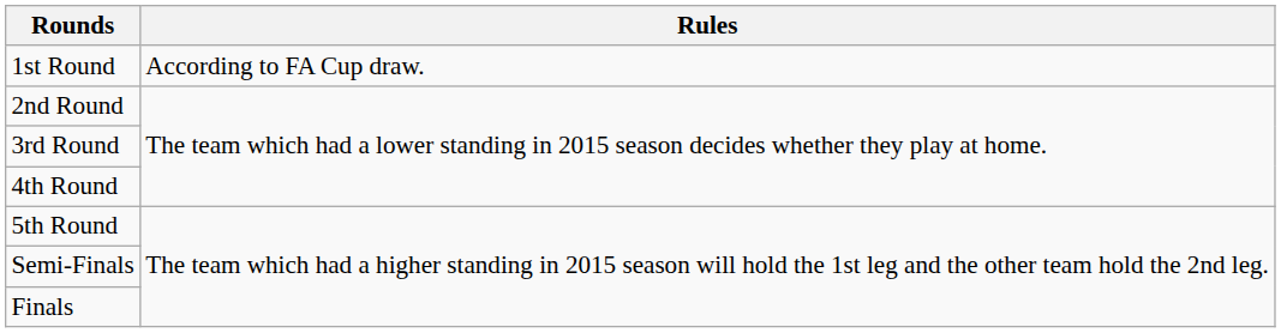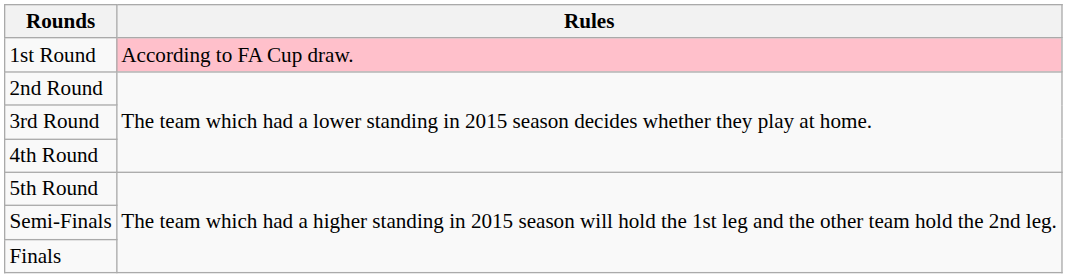1st Round | Rules: no background -> pink background
